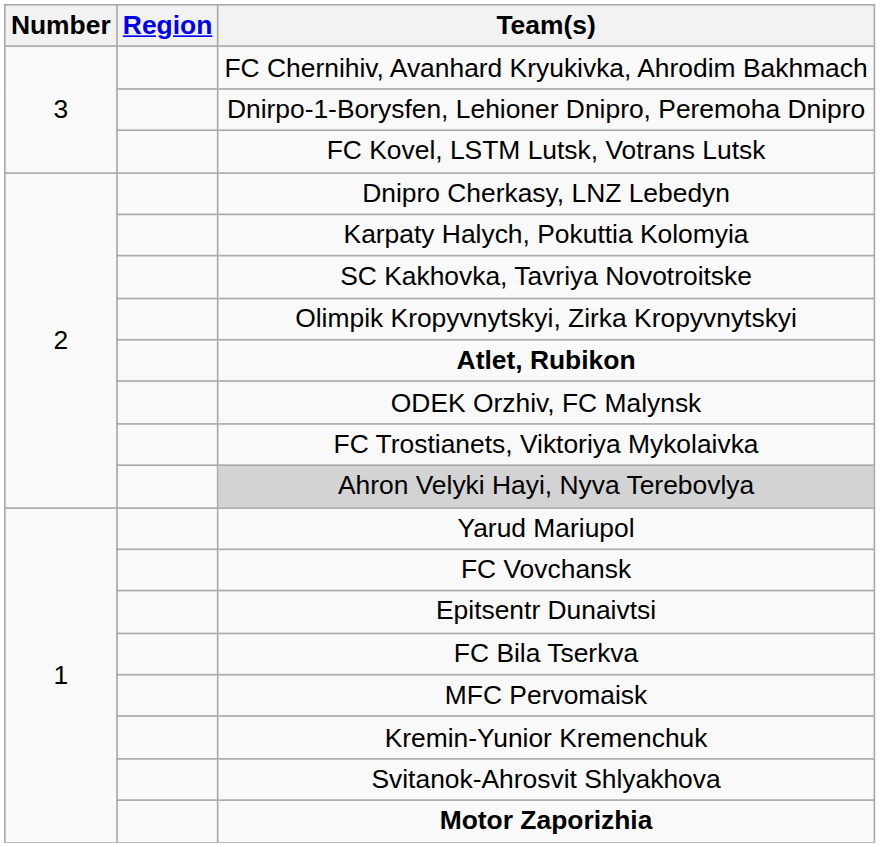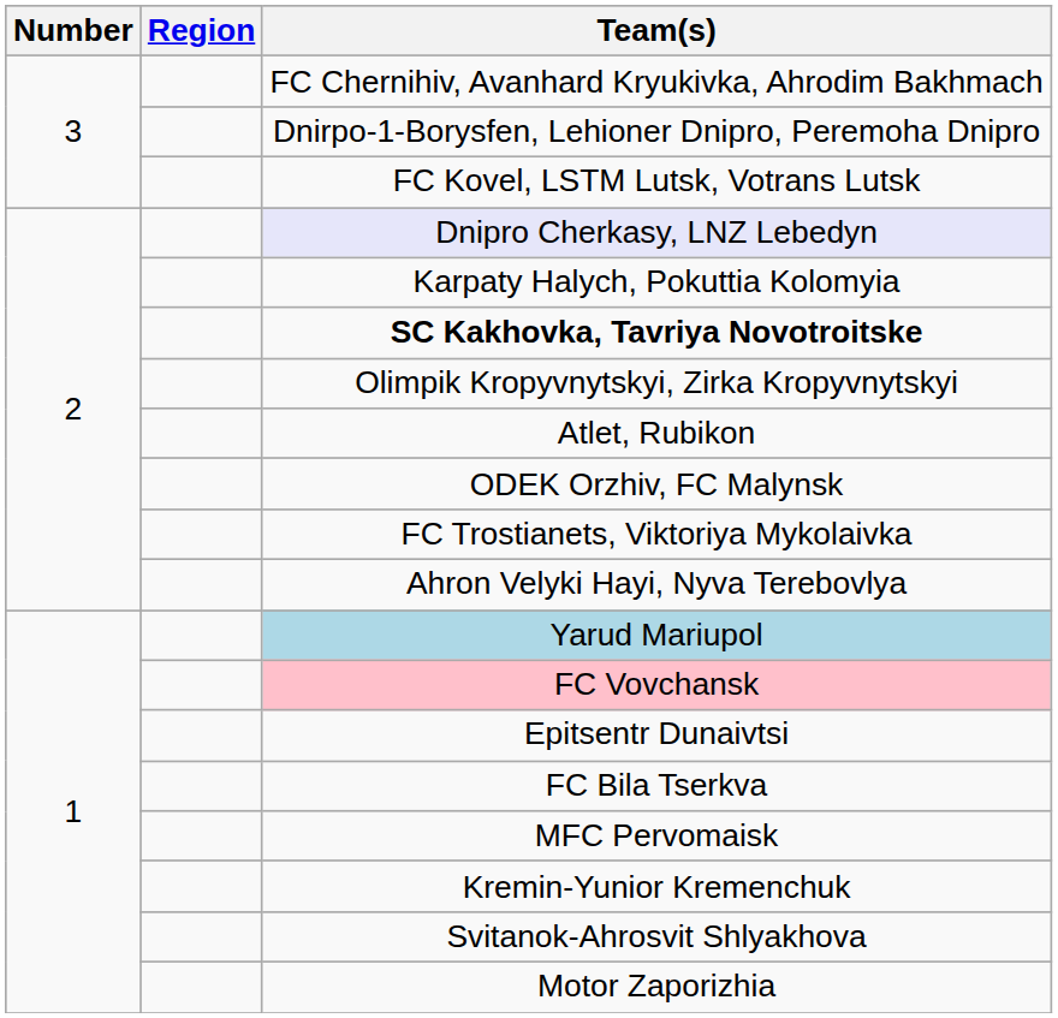Dnipro Cherkasy, LNZ Lebedyn | Team(s): no background -> lavender background
SC Kakhovka, Tavriya Novotroitske | Team(s): normal -> bold
Atlet, Rubikon | Team(s): bold -> normal
Ahron Velyki Hayi, Nyva Terebovlya | Team(s): lightgrey background -> no background
Yarud Mariupol | Team(s): no background -> lightblue background
FC Vovchansk | Team(s): no background -> pink background
Motor Zaporizhia | Team(s): bold -> normal
